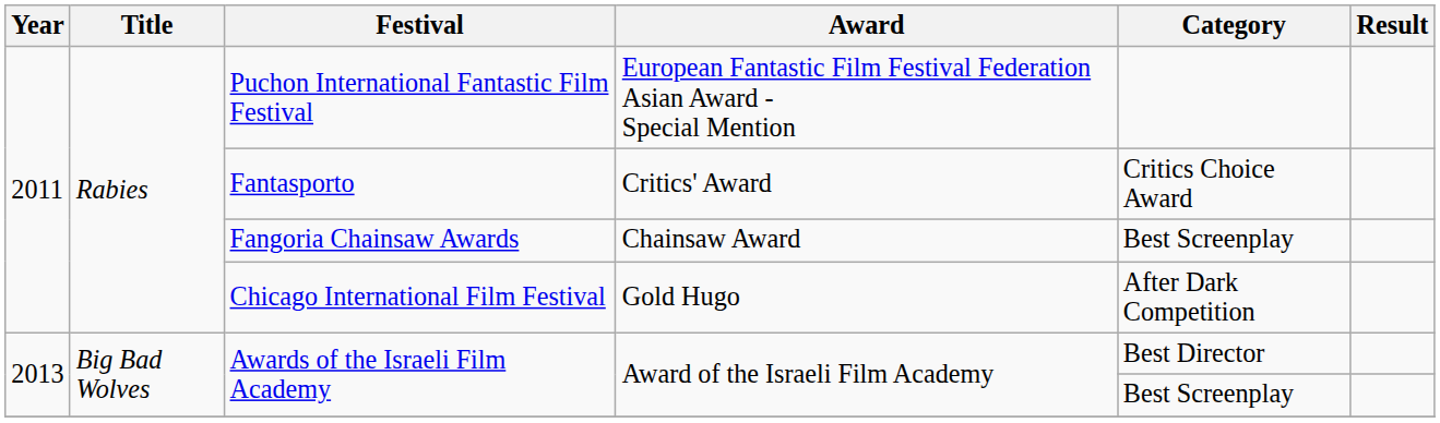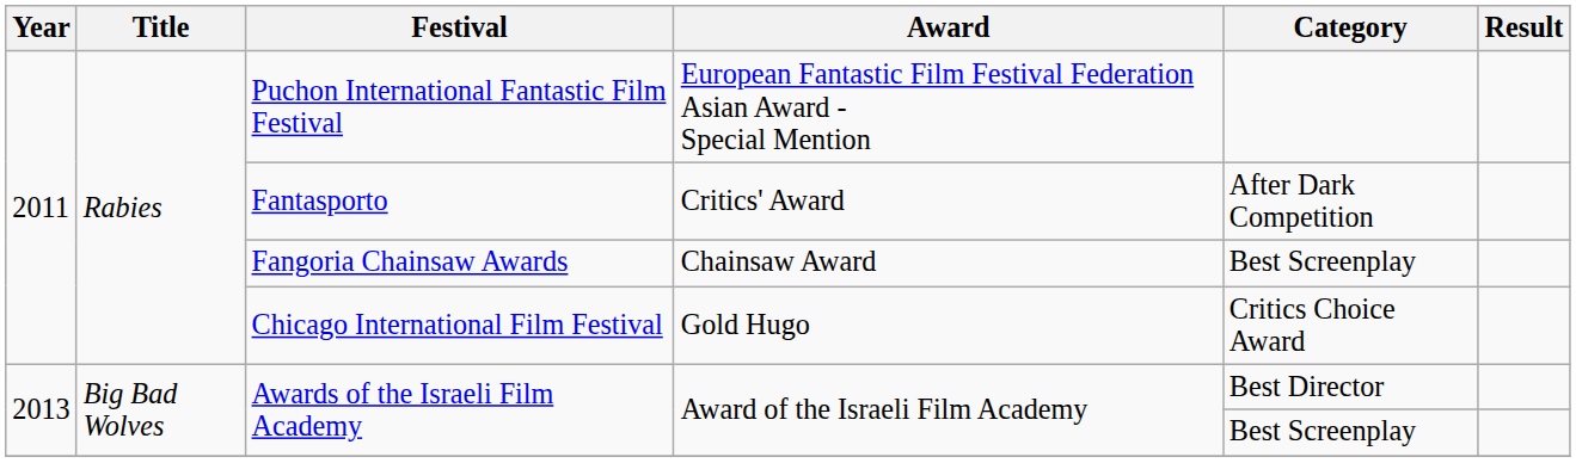Fantasporto | Category: Critics Choice Award -> After Dark Competition
Chicago International Film Festival | Category: After Dark Competition -> Critics Choice Award
